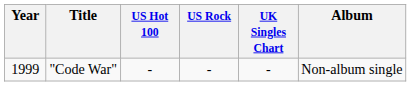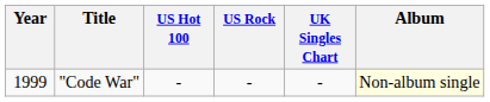"Code War" | Album: no background -> lightyellow background
